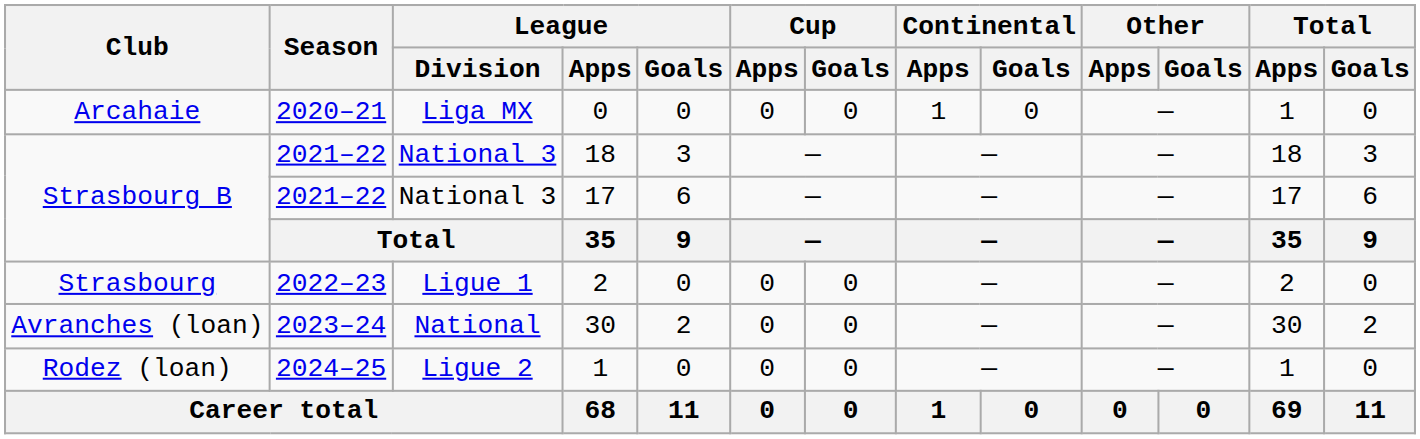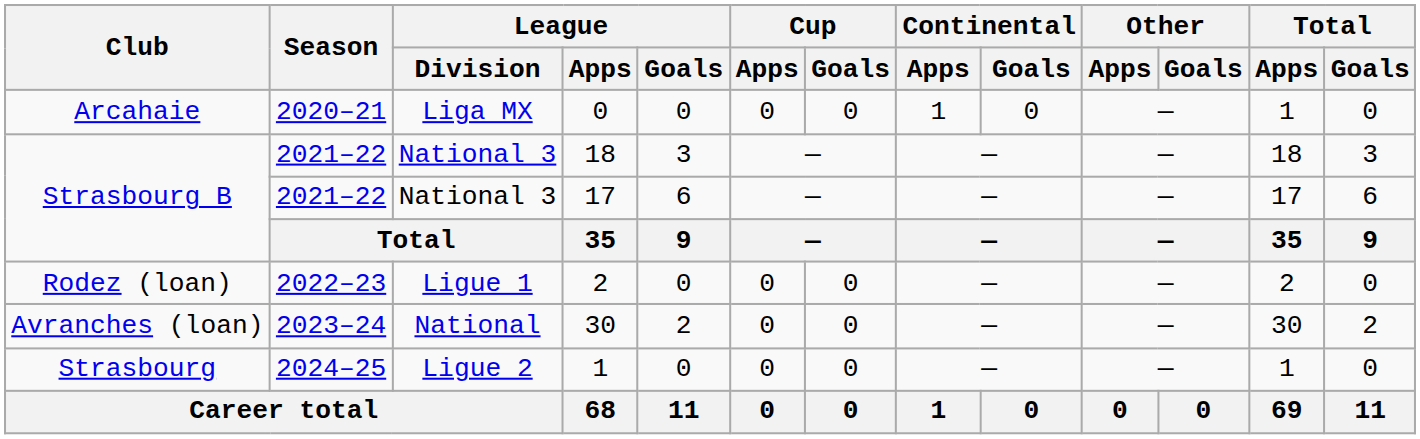row 7 | Club: Strasbourg -> Rodez (loan)
row 9 | Club: Rodez (loan) -> Strasbourg
